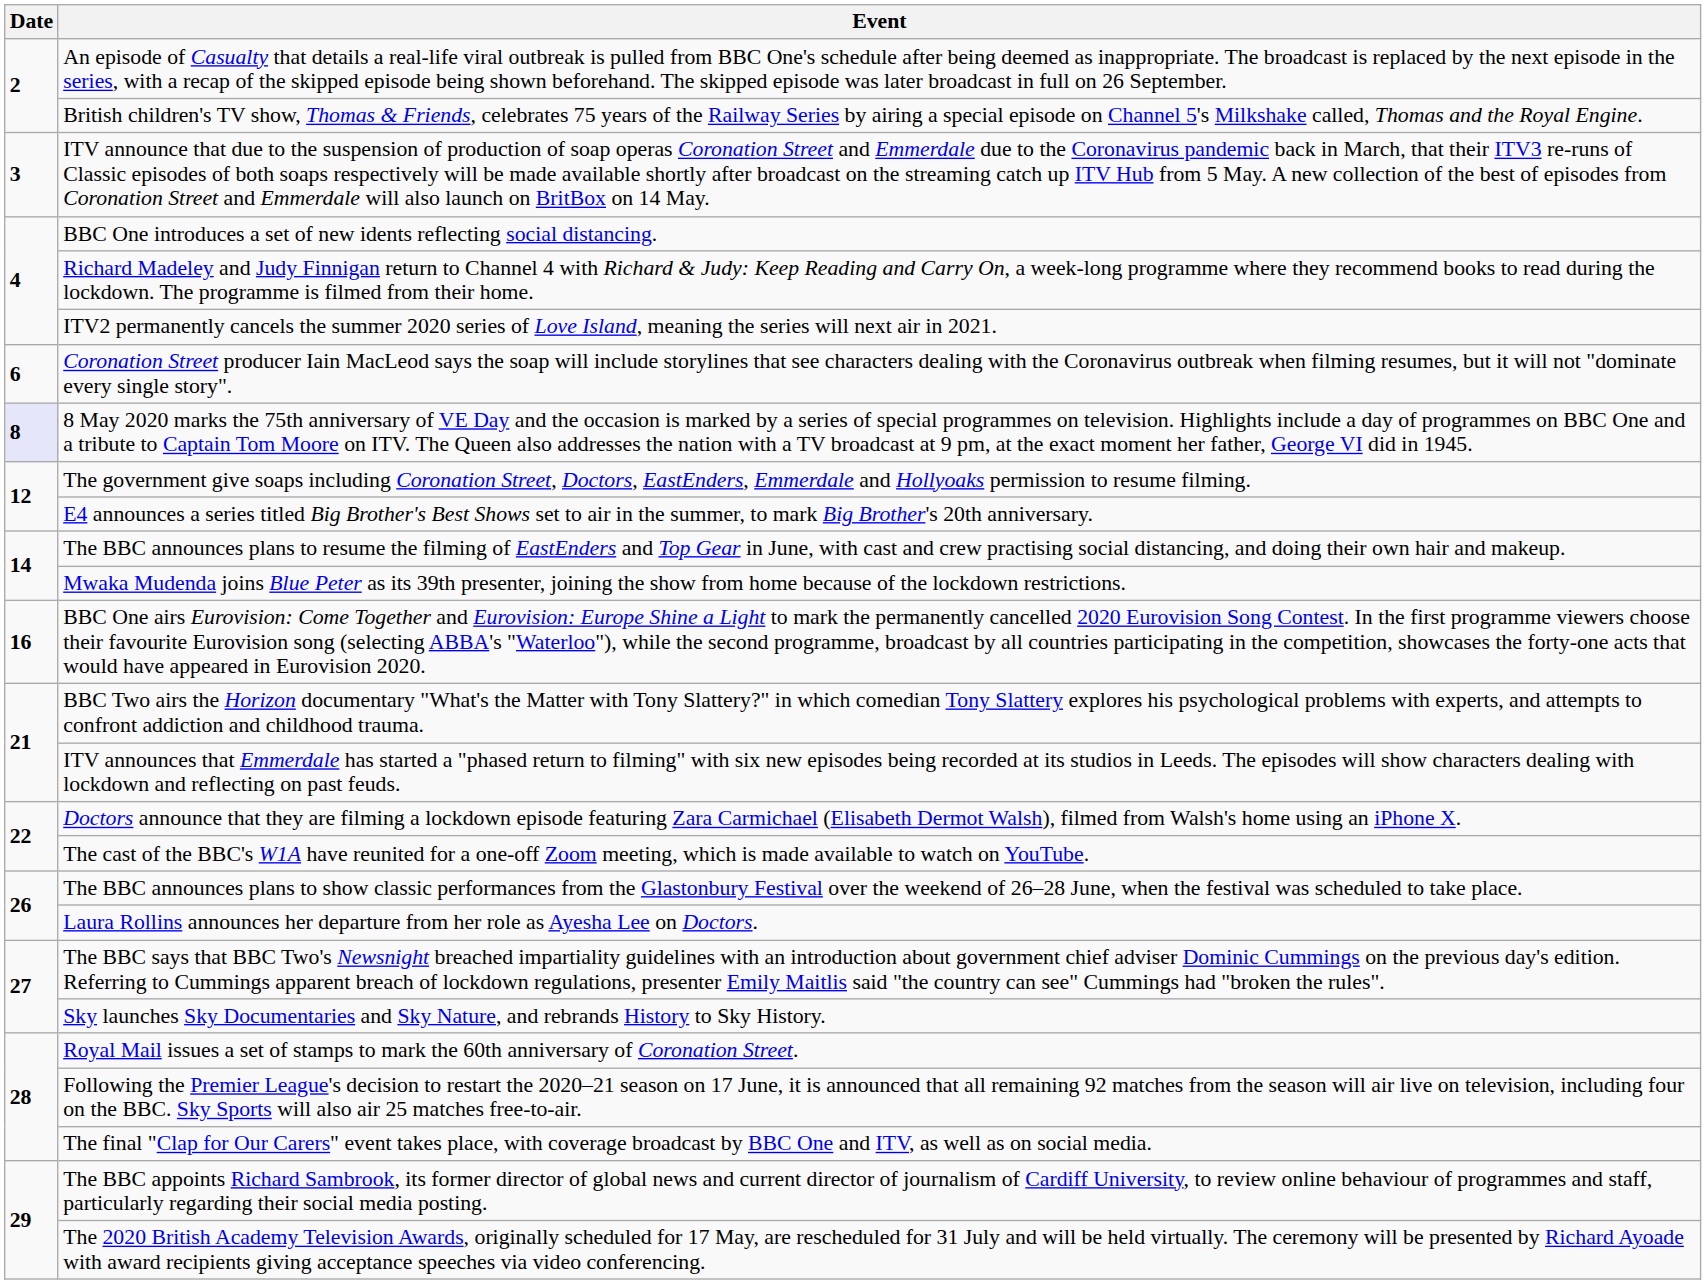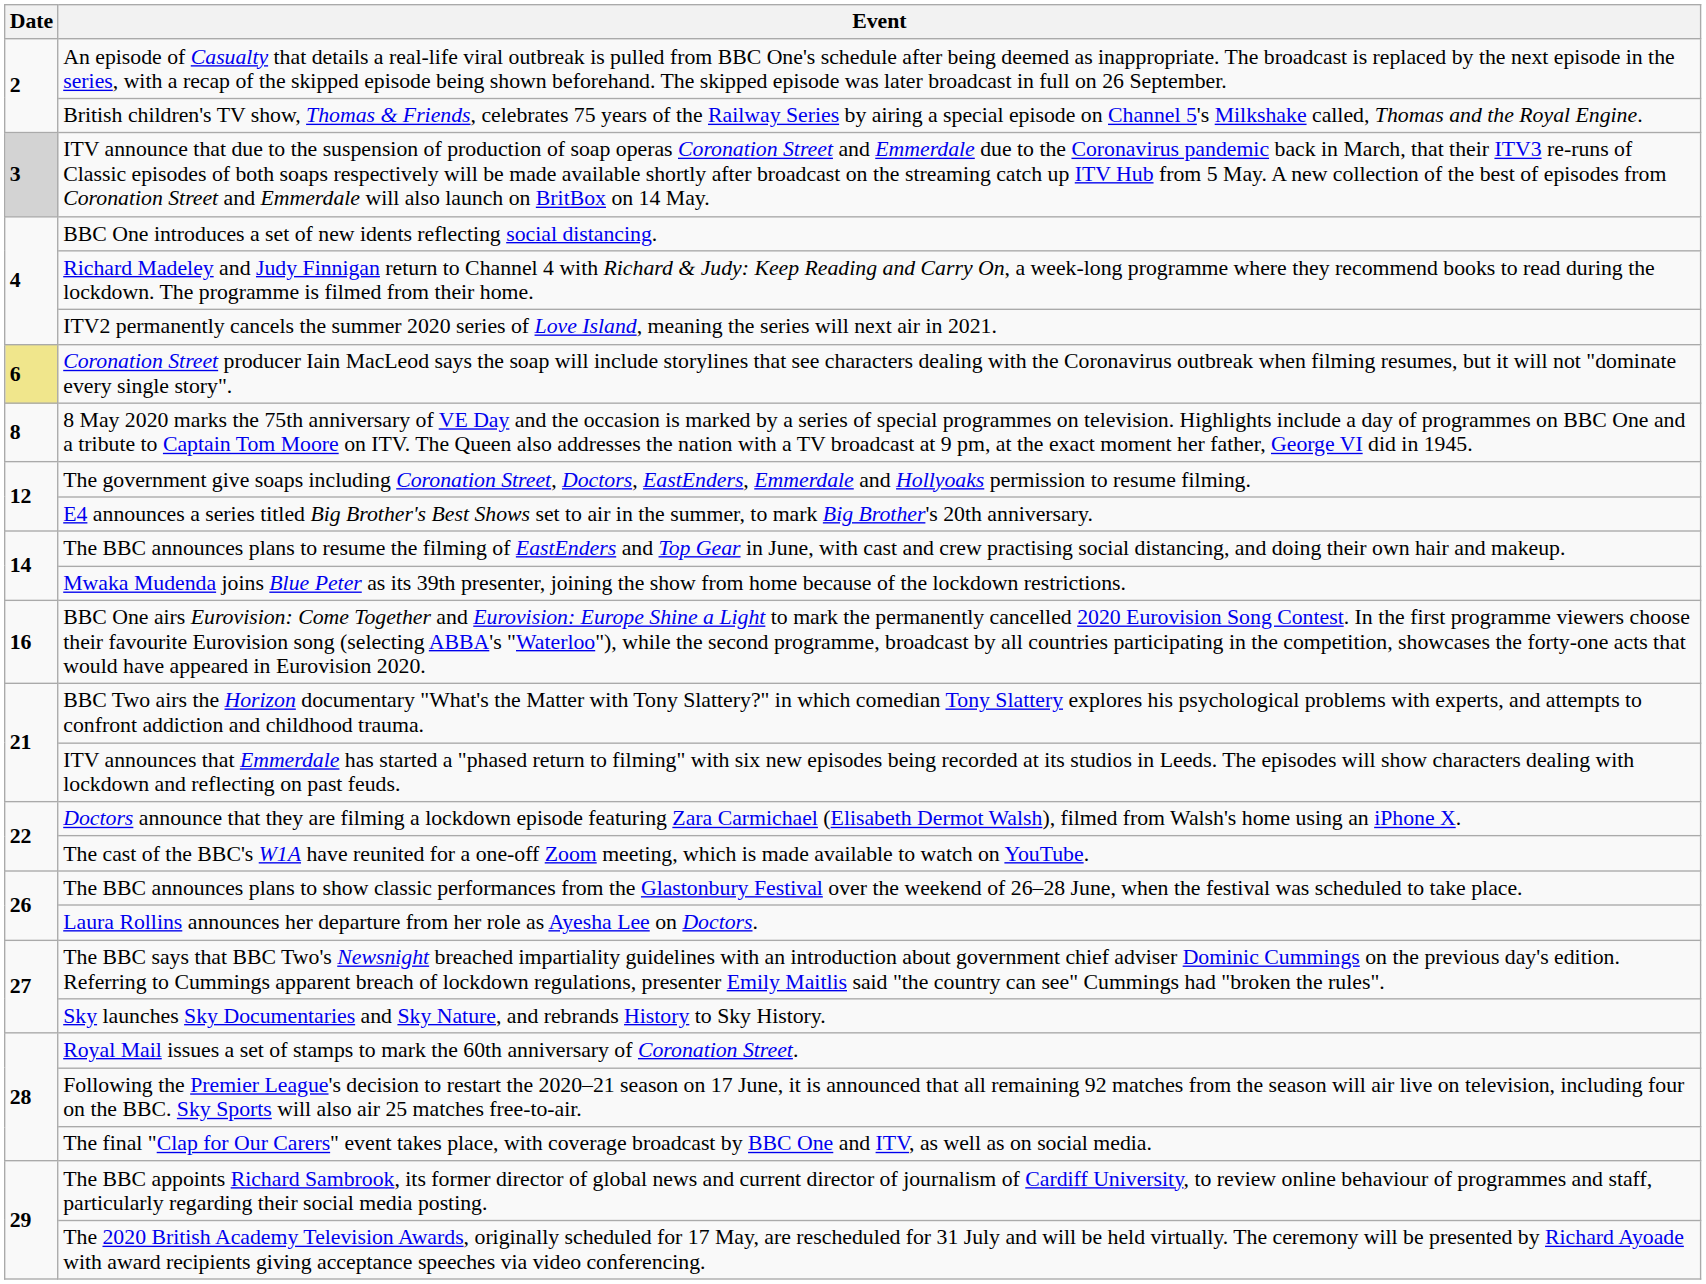row 4 | Date: no background -> lightgrey background
row 8 | Date: no background -> khaki background
row 9 | Date: lavender background -> no background
